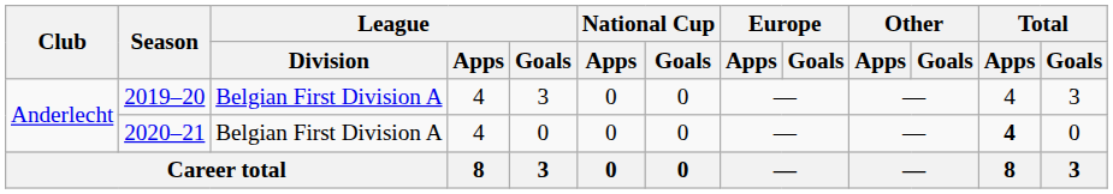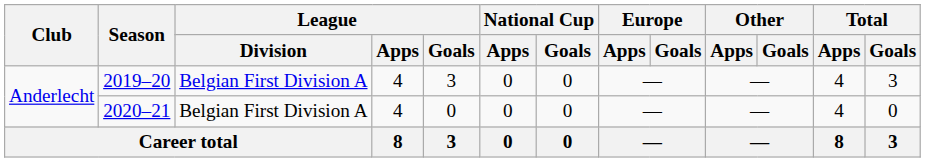2020–21 | Total / Apps: bold -> normal
